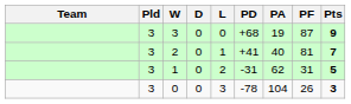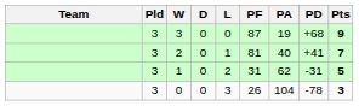columns swapped: PF <-> PD
